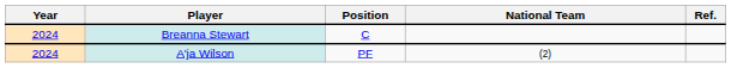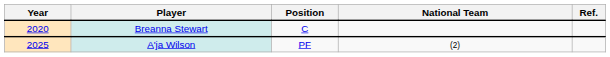Breanna Stewart | Year: 2024 -> 2020
A'ja Wilson | Year: 2024 -> 2025
